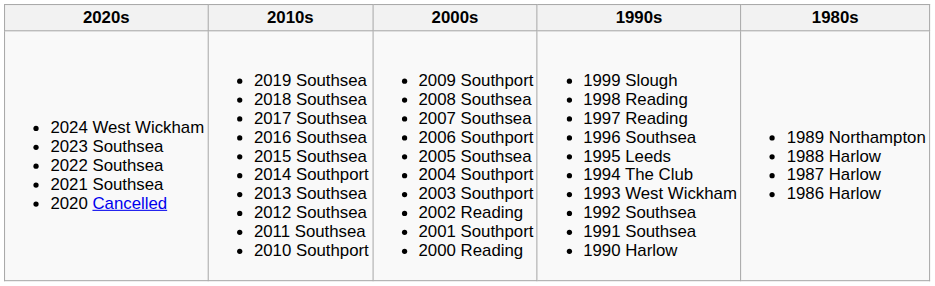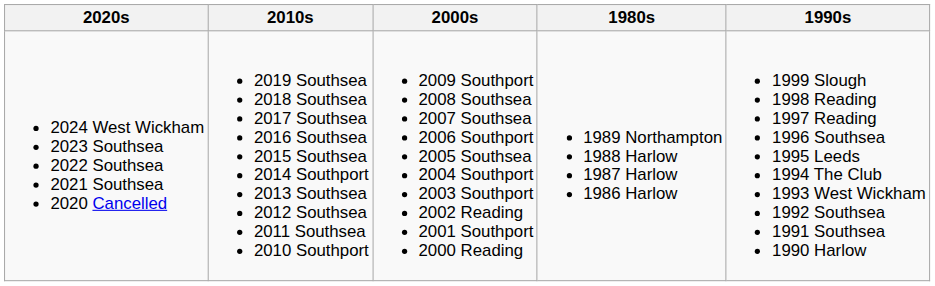columns swapped: 1990s <-> 1980s
